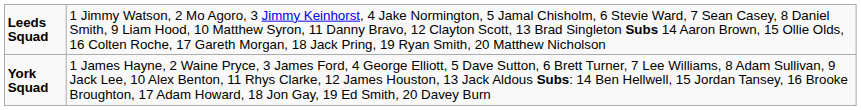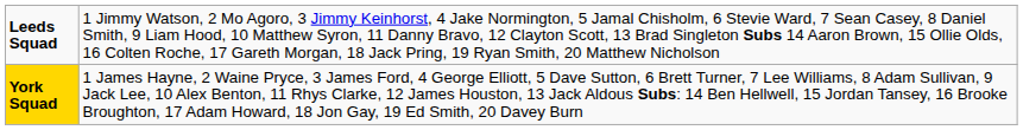York Squad | column 1: no background -> gold background
